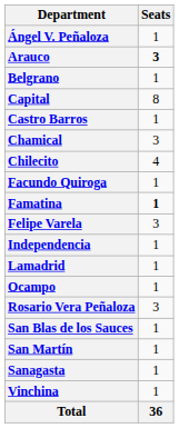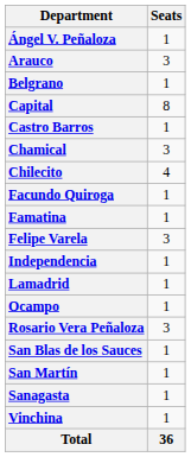Arauco | Seats: bold -> normal
Famatina | Seats: bold -> normal
